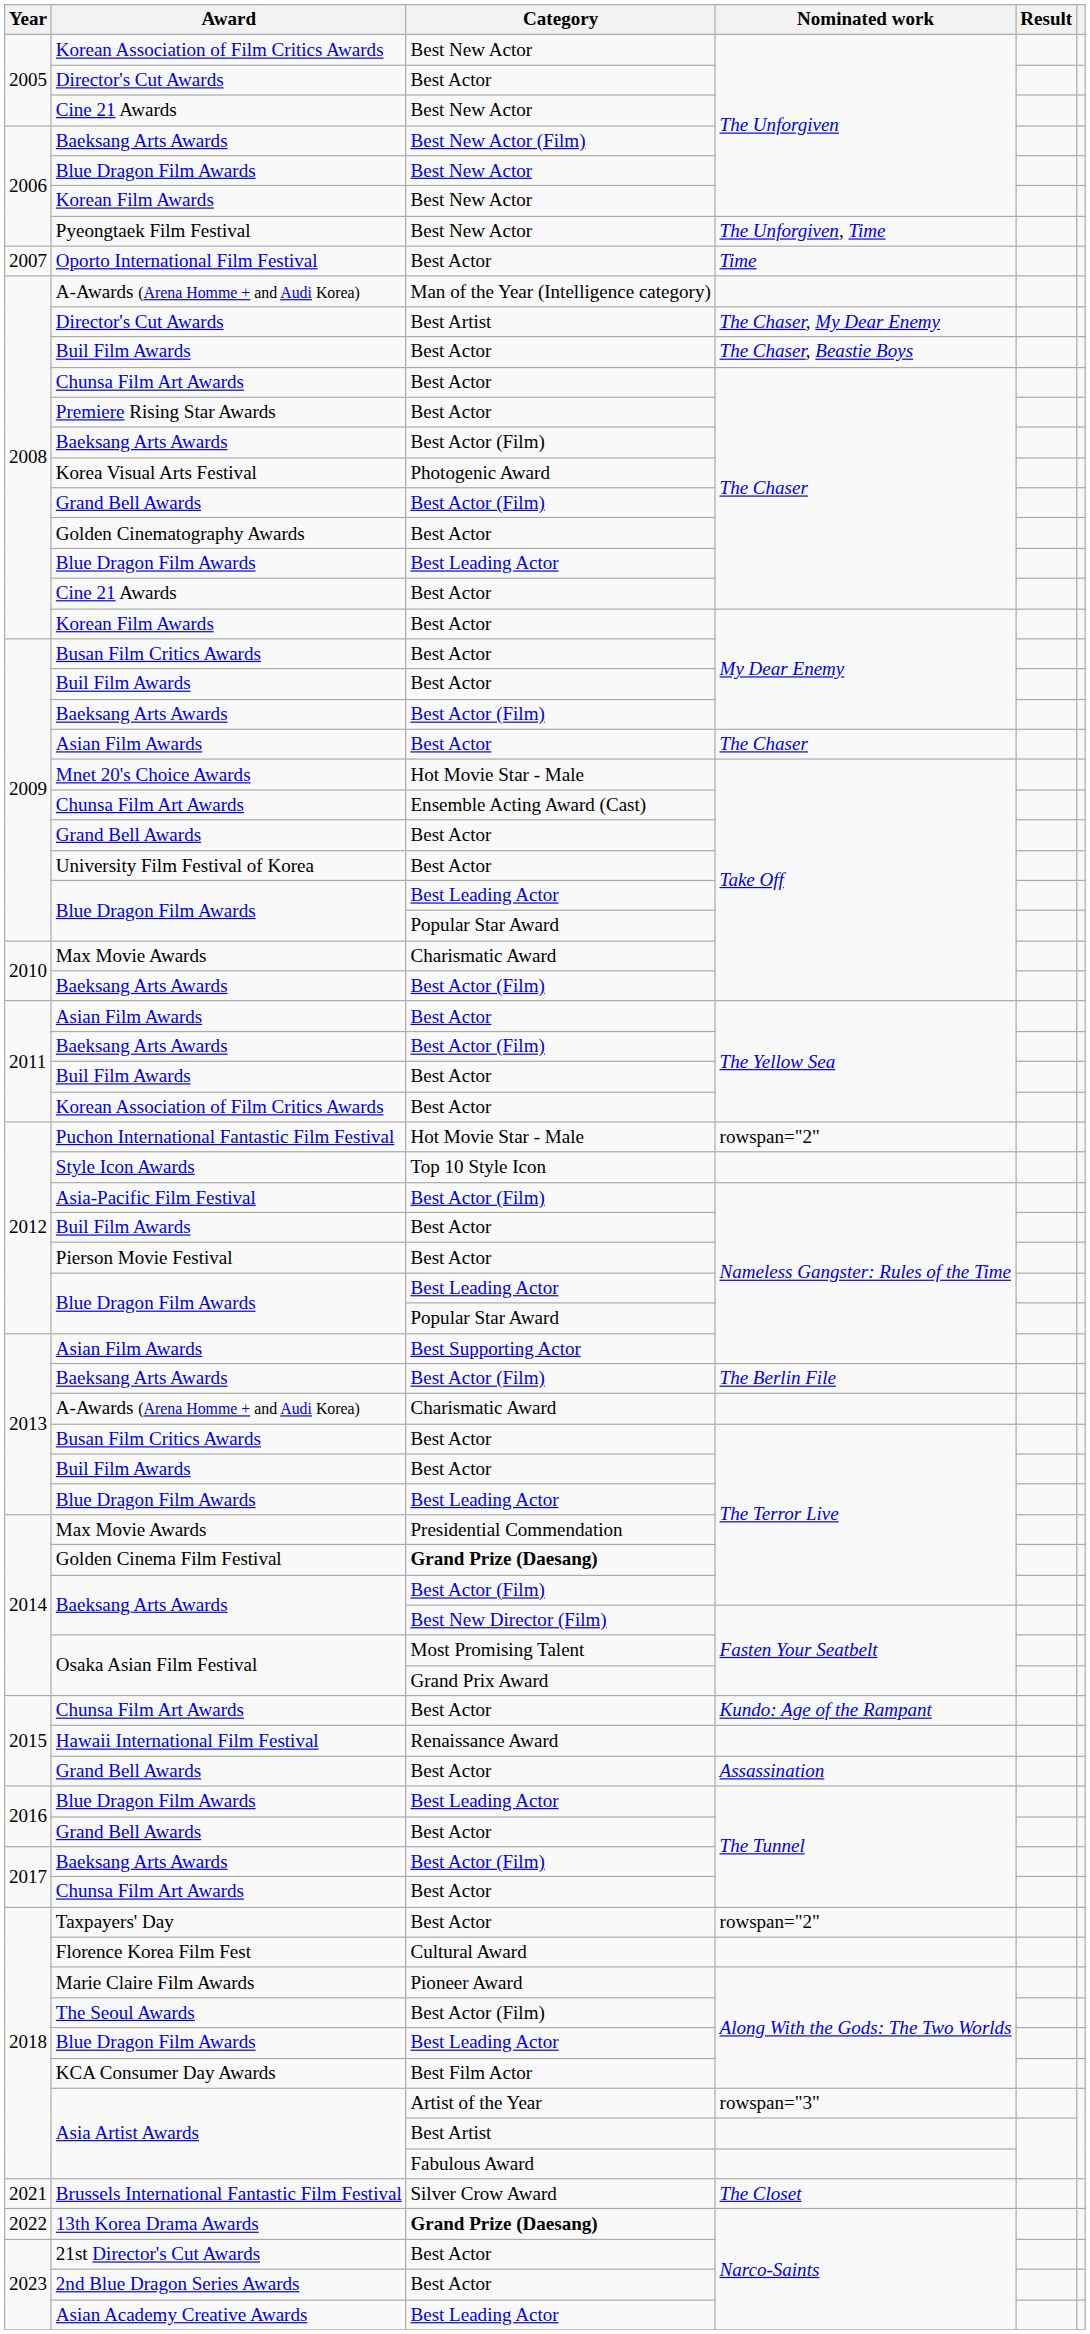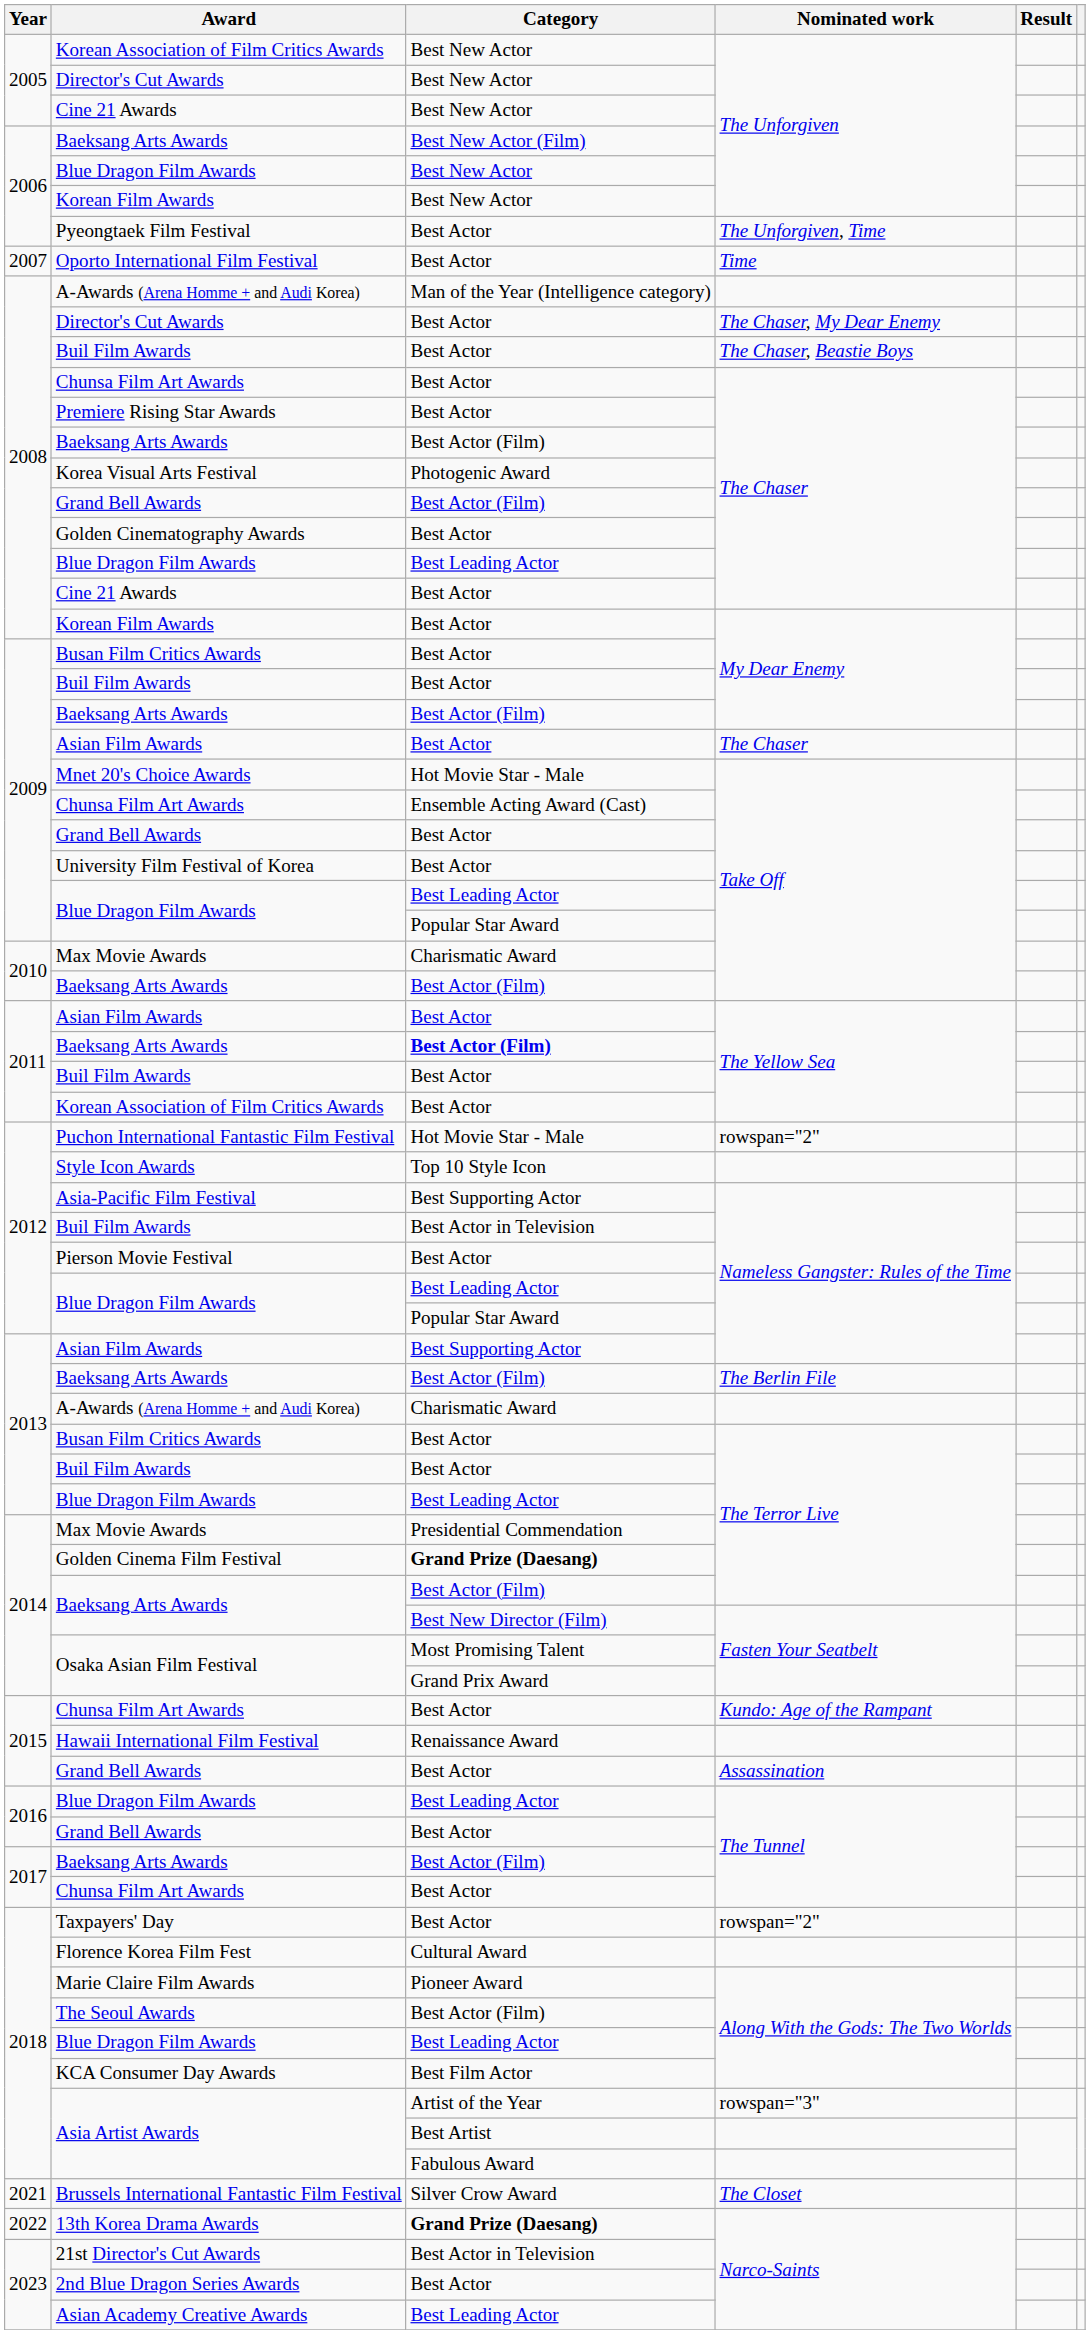Director's Cut Awards / The Unforgiven | Category: Best Actor -> Best New Actor
Pyeongtaek Film Festival | Category: Best New Actor -> Best Actor
Director's Cut Awards / The Chaser, My Dear Enemy | Category: Best Artist -> Best Actor
Baeksang Arts Awards / The Yellow Sea | Category: normal -> bold
Asia-Pacific Film Festival | Category: Best Actor (Film) -> Best Supporting Actor
Buil Film Awards / Nameless Gangster: Rules of the Time | Category: Best Actor -> Best Actor in Television
21st Director's Cut Awards | Category: Best Actor -> Best Actor in Television
